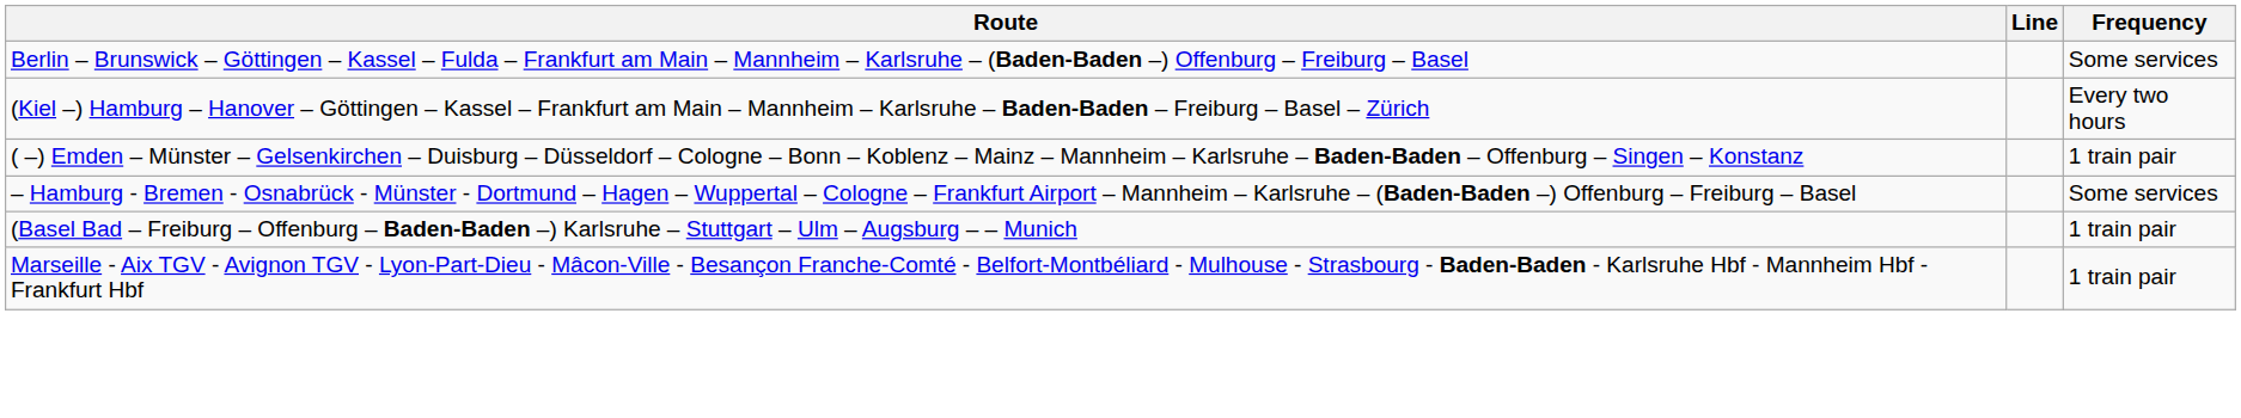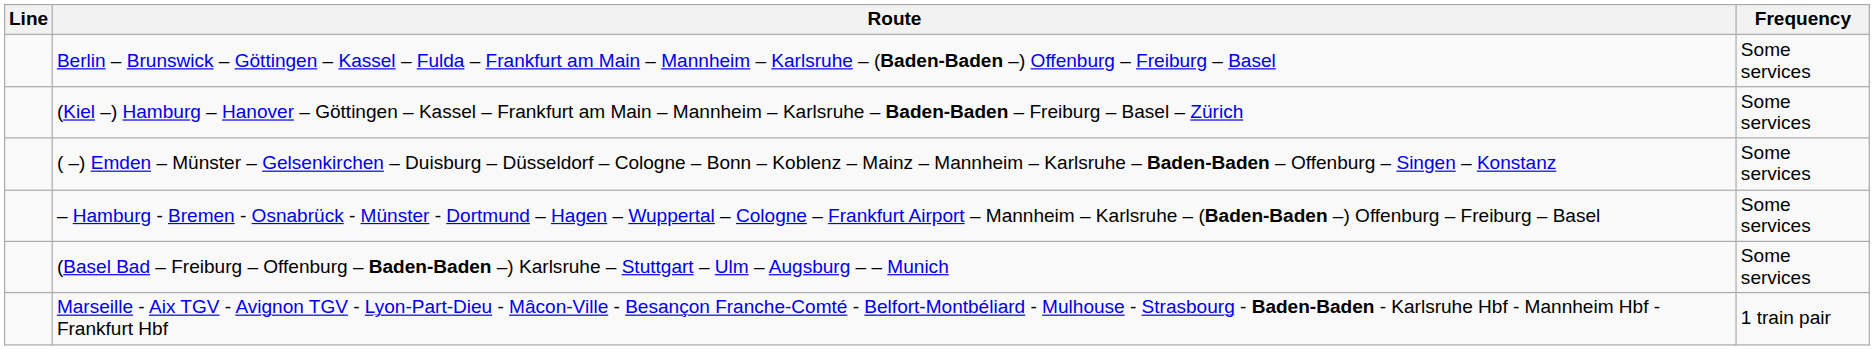columns swapped: Line <-> Route
row 3 | Frequency: Every two hours -> Some services
row 4 | Frequency: 1 train pair -> Some services
row 6 | Frequency: 1 train pair -> Some services
